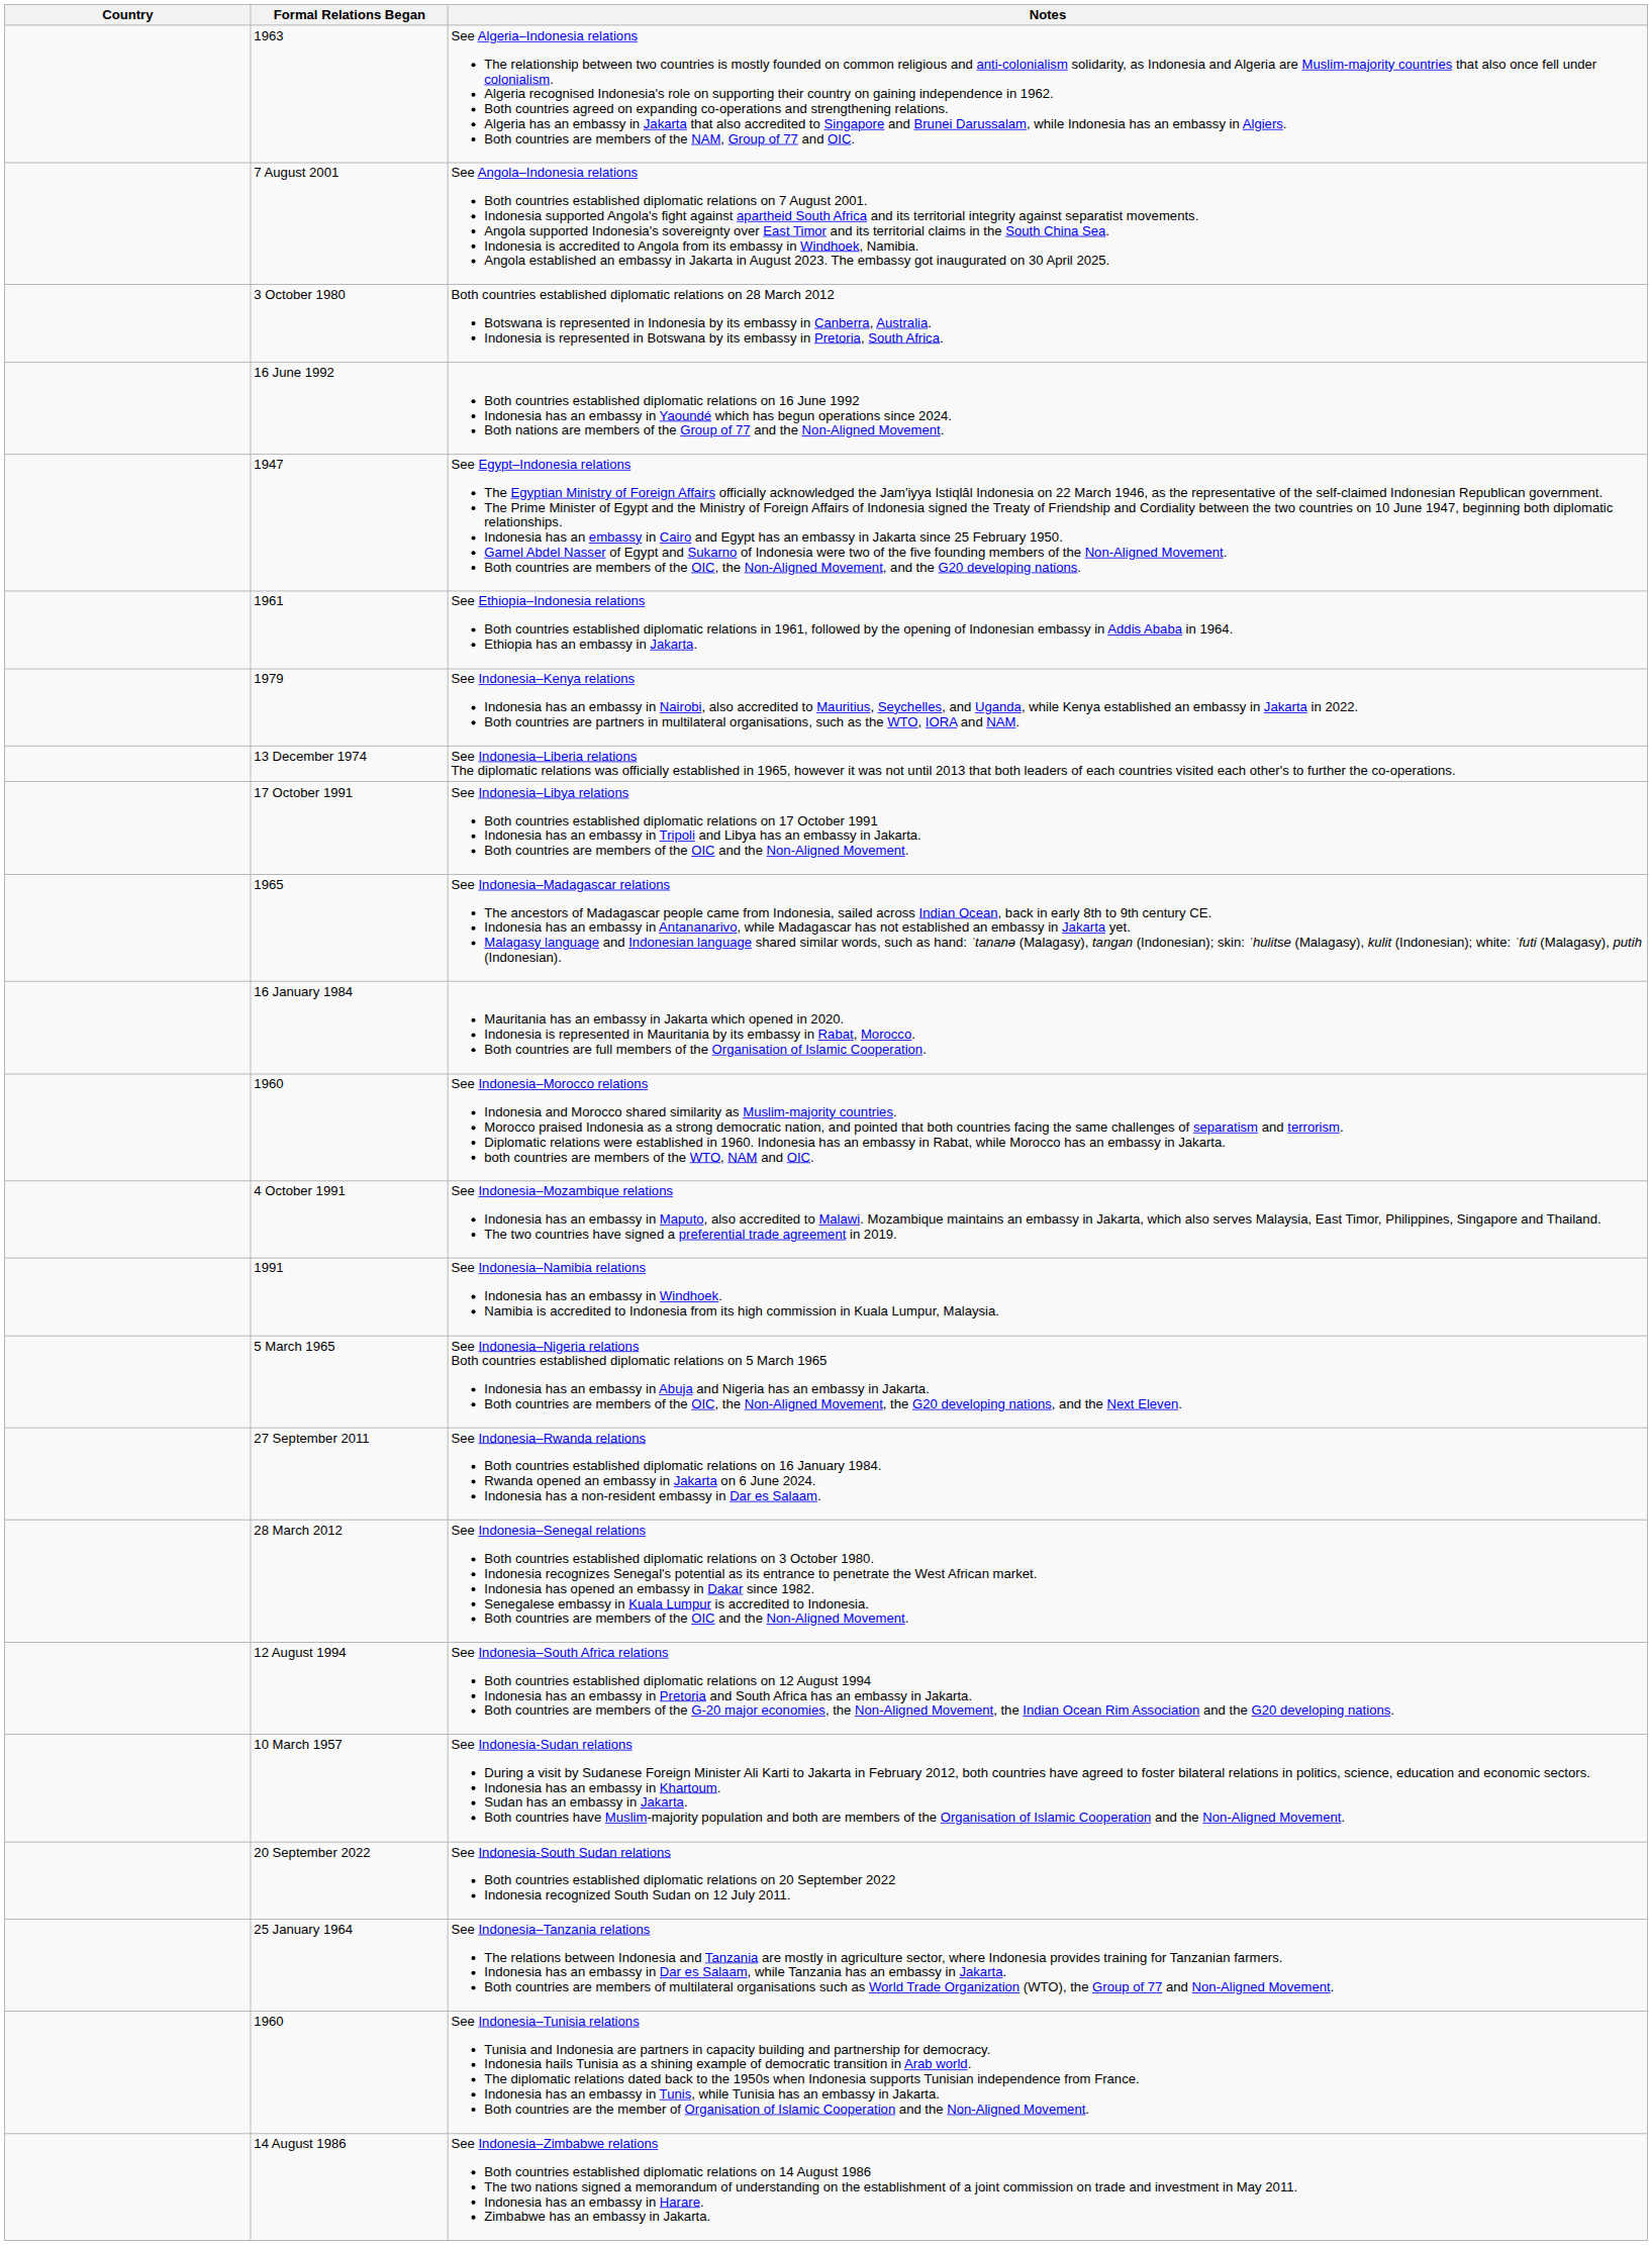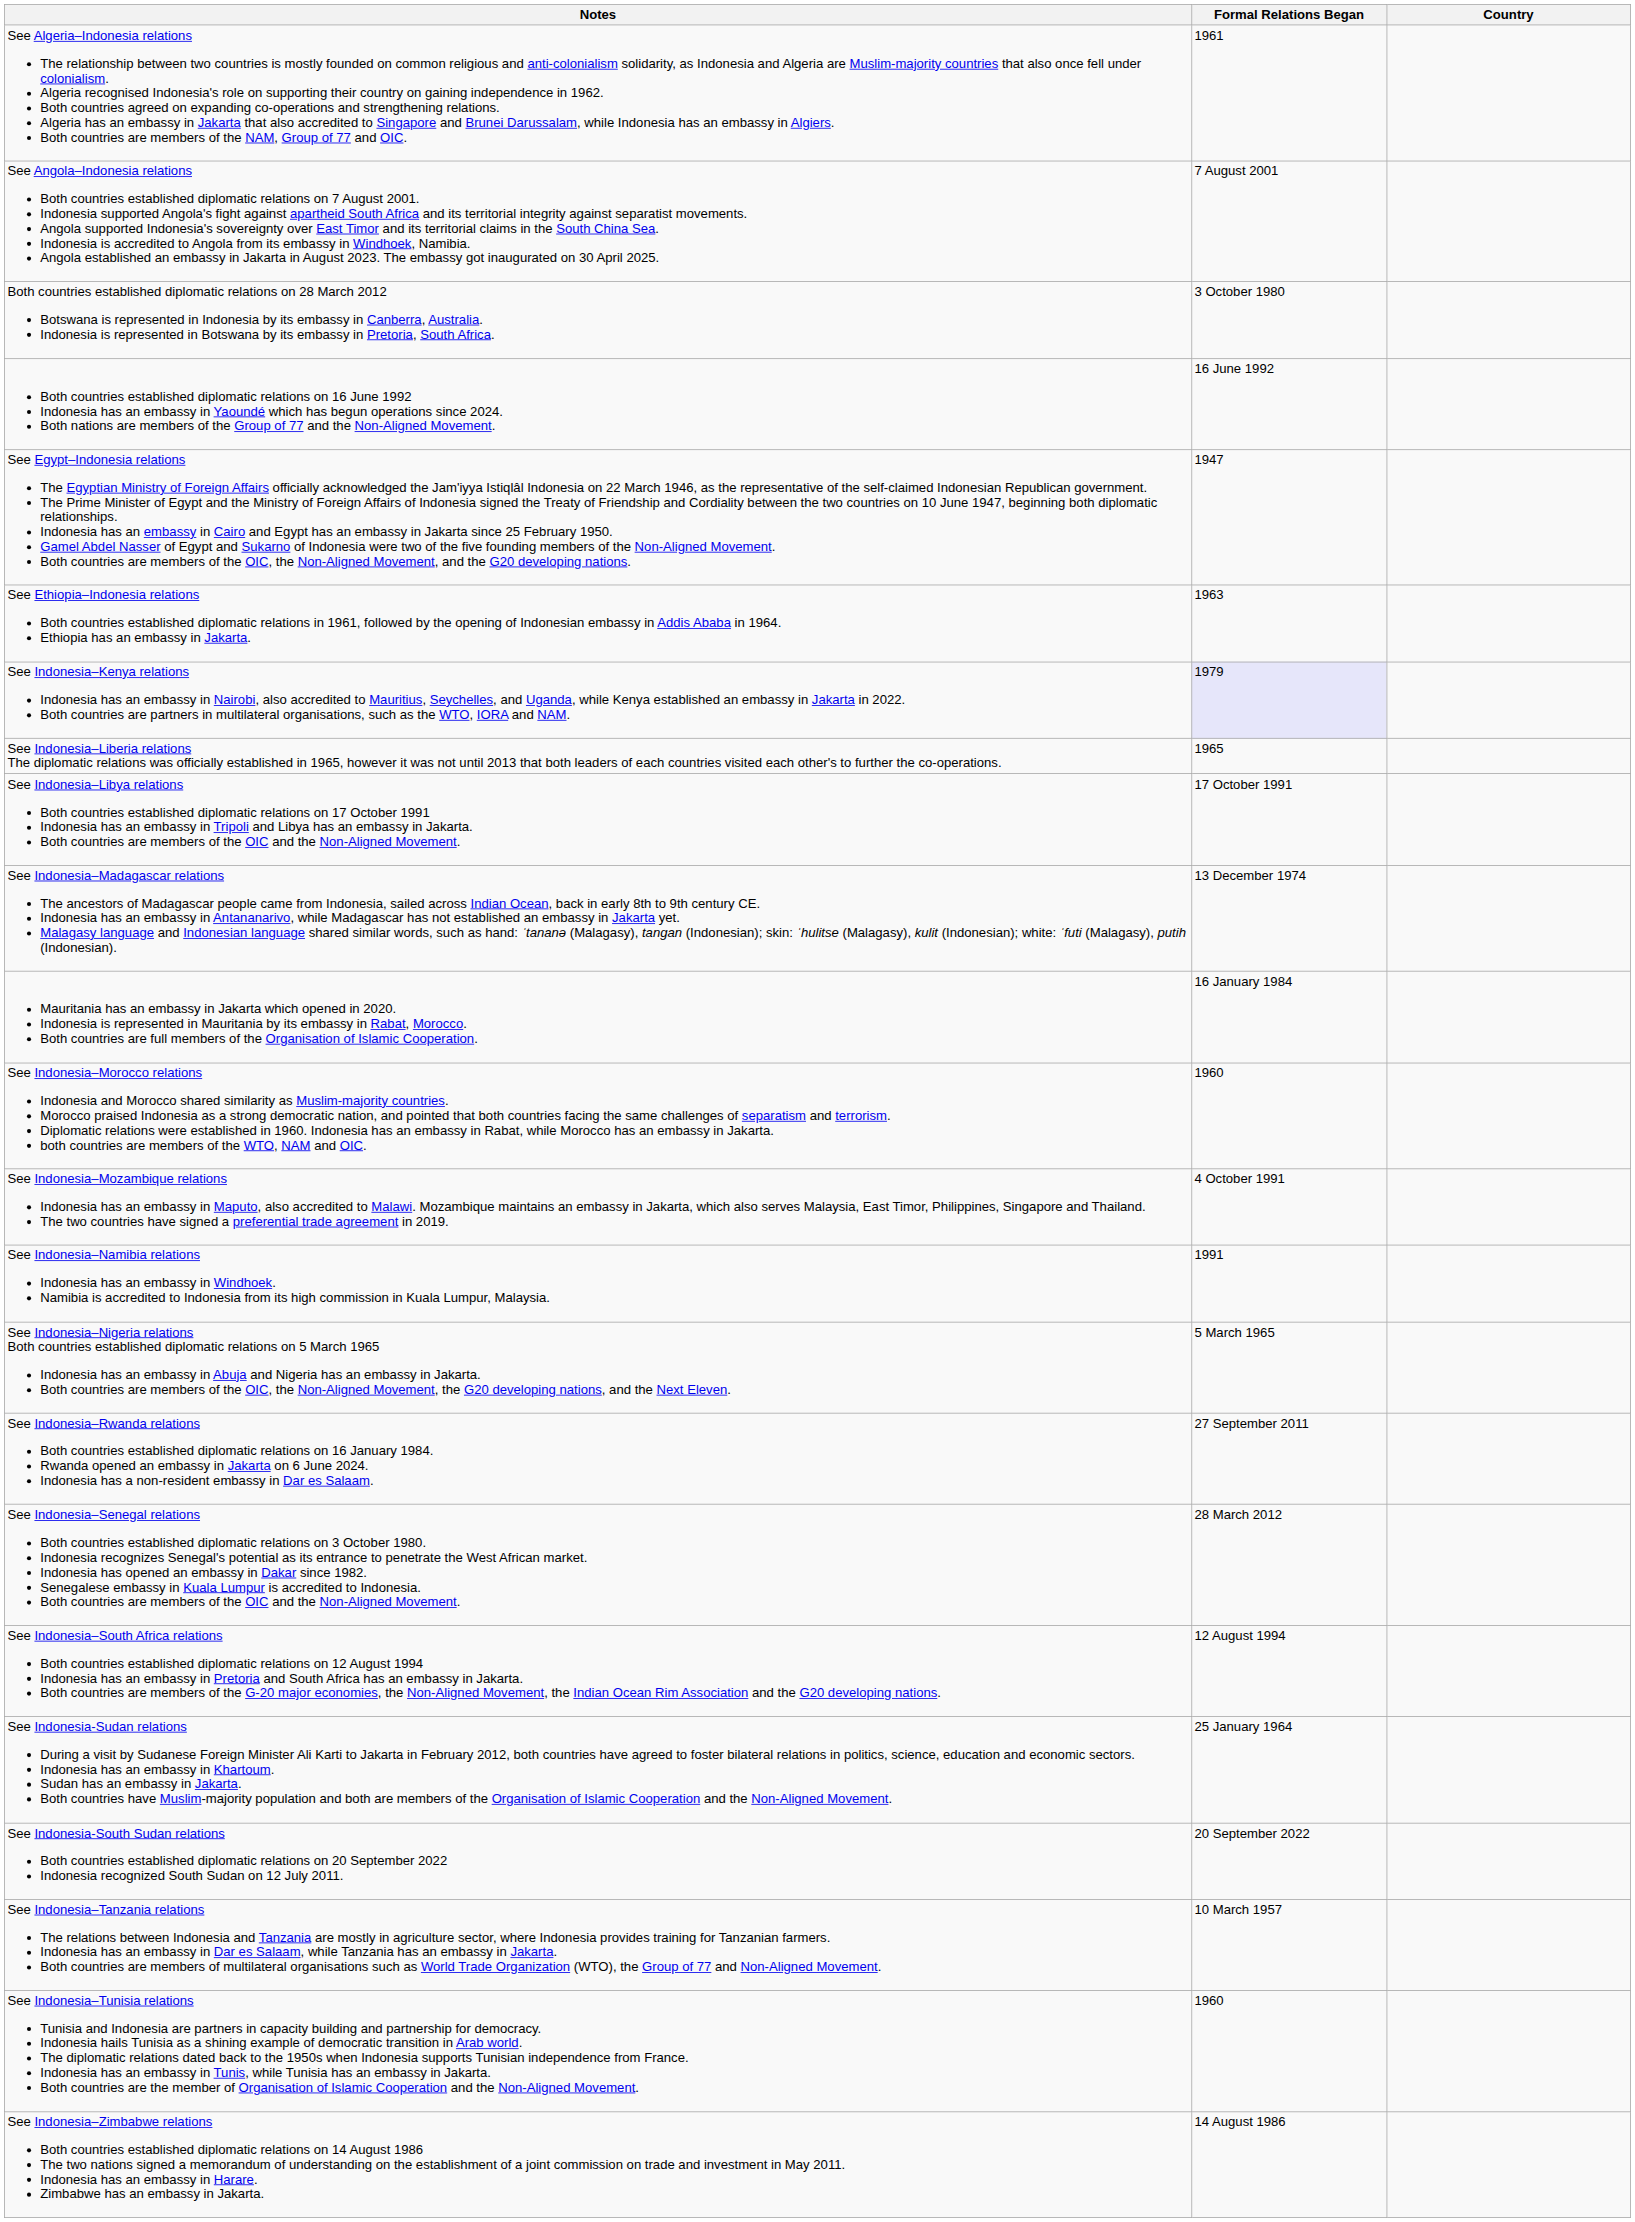columns swapped: Country <-> Notes
row 2 | Formal Relations Began: 1963 -> 1961
row 7 | Formal Relations Began: 1961 -> 1963
row 8 | Formal Relations Began: no background -> lavender background
row 9 | Formal Relations Began: 13 December 1974 -> 1965
row 11 | Formal Relations Began: 1965 -> 13 December 1974
row 20 | Formal Relations Began: 10 March 1957 -> 25 January 1964
row 22 | Formal Relations Began: 25 January 1964 -> 10 March 1957
